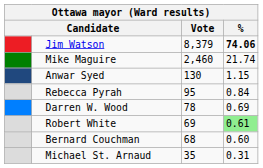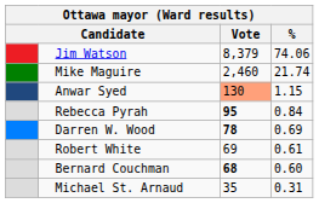Jim Watson | %: bold -> normal
Anwar Syed | Vote: no background -> lightsalmon background
Rebecca Pyrah | Vote: normal -> bold
Darren W. Wood | Vote: normal -> bold
Robert White | %: lightgreen background -> no background
Bernard Couchman | Vote: normal -> bold
